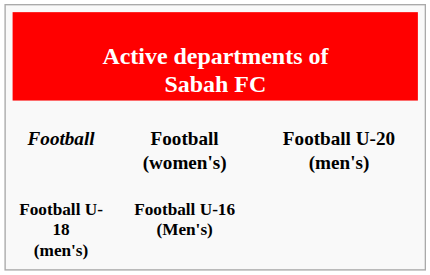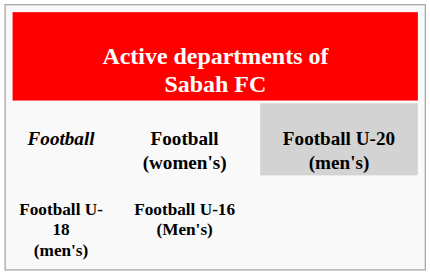Football | column 3: no background -> lightgrey background
